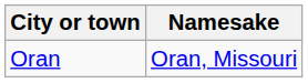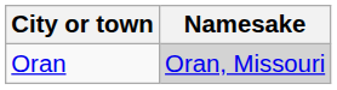Oran | Namesake: no background -> lightgrey background
